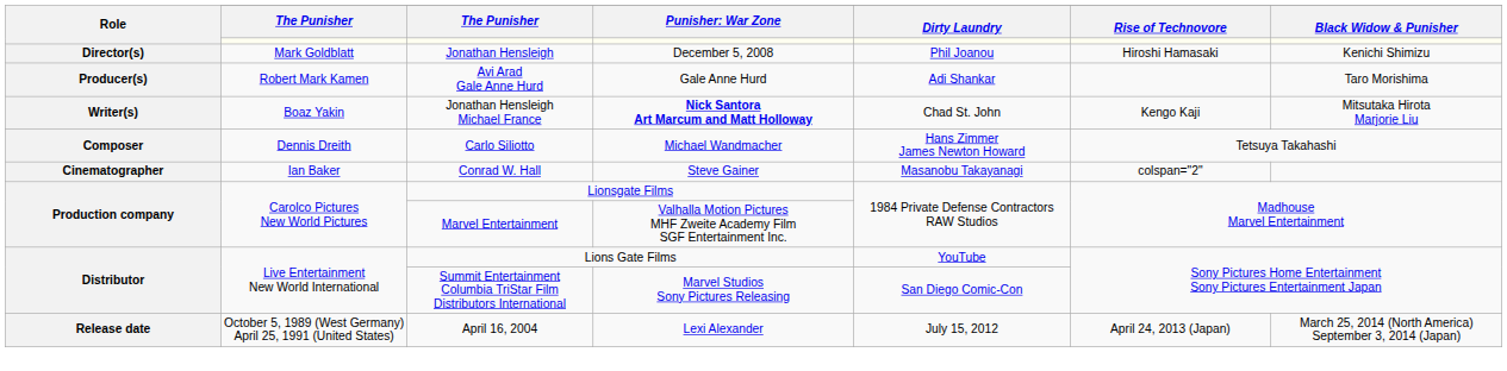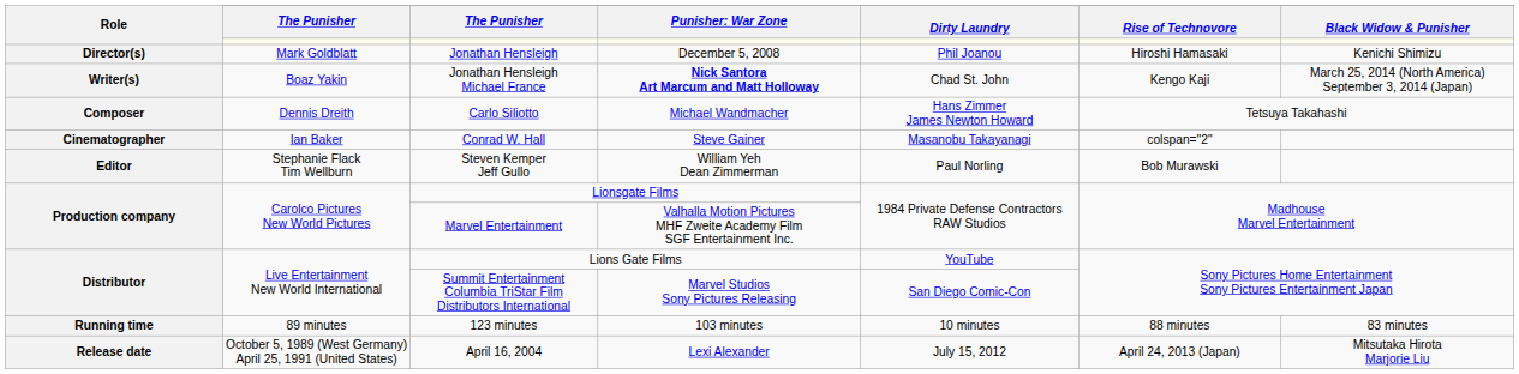- row: Producer(s) | Robert Mark Kamen | Avi Arad Gale Anne Hurd | Gale Anne Hurd | Adi Shankar | Taro Morishima
Jonathan Hensleigh Michael France | Black Widow & Punisher: Mitsutaka Hirota Marjorie Liu -> March 25, 2014 (North America) September 3, 2014 (Japan)
+ row: Editor | Stephanie Flack Tim Wellburn | Steven Kemper Jeff Gullo | William Yeh Dean Zimmerman | Paul Norling | Bob Murawski
+ row: Running time | 89 minutes | 123 minutes | 103 minutes | 10 minutes | 88 minutes | 83 minutes
April 16, 2004 | Black Widow & Punisher: March 25, 2014 (North America) September 3, 2014 (Japan) -> Mitsutaka Hirota Marjorie Liu
